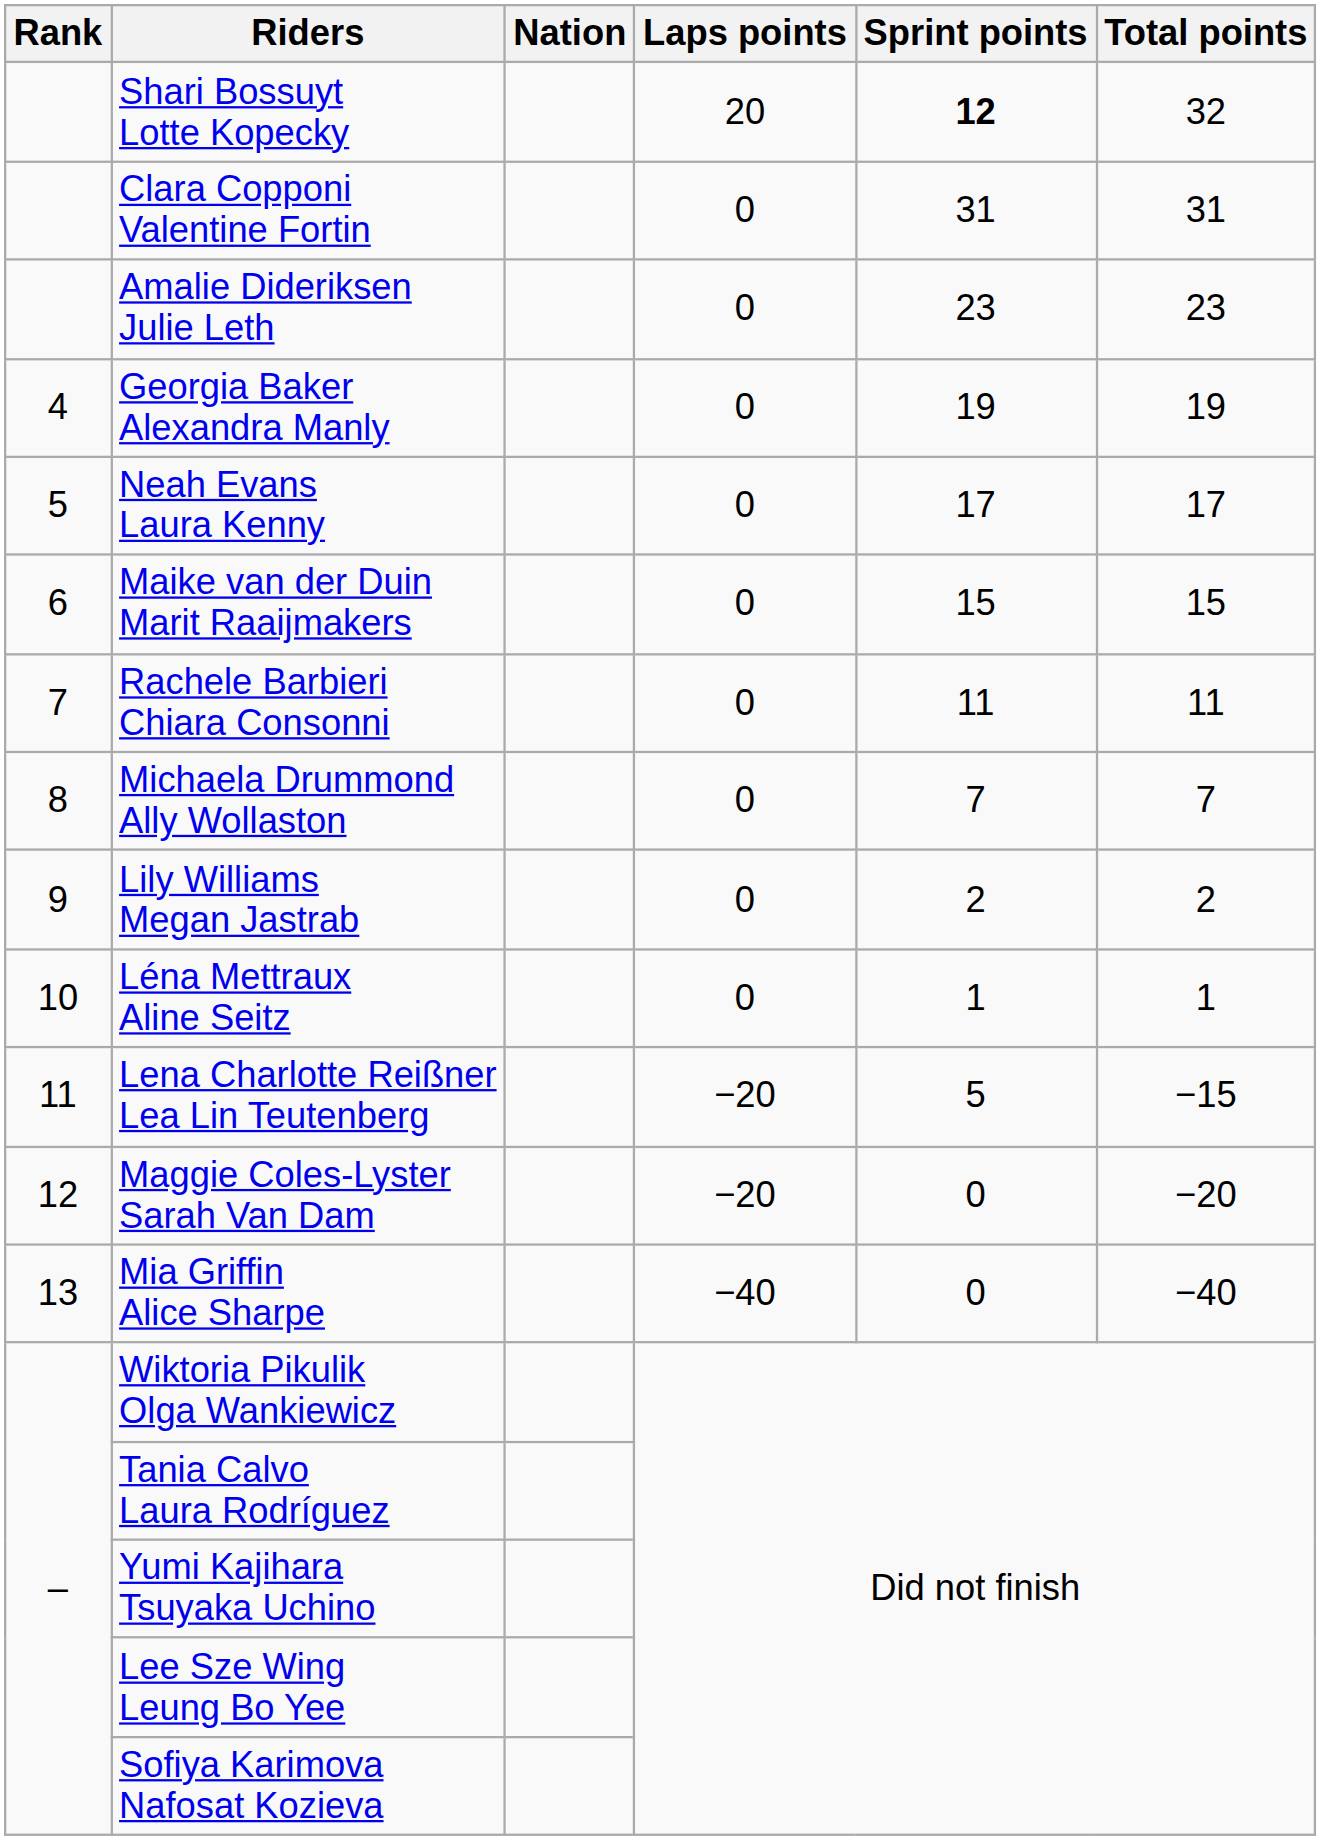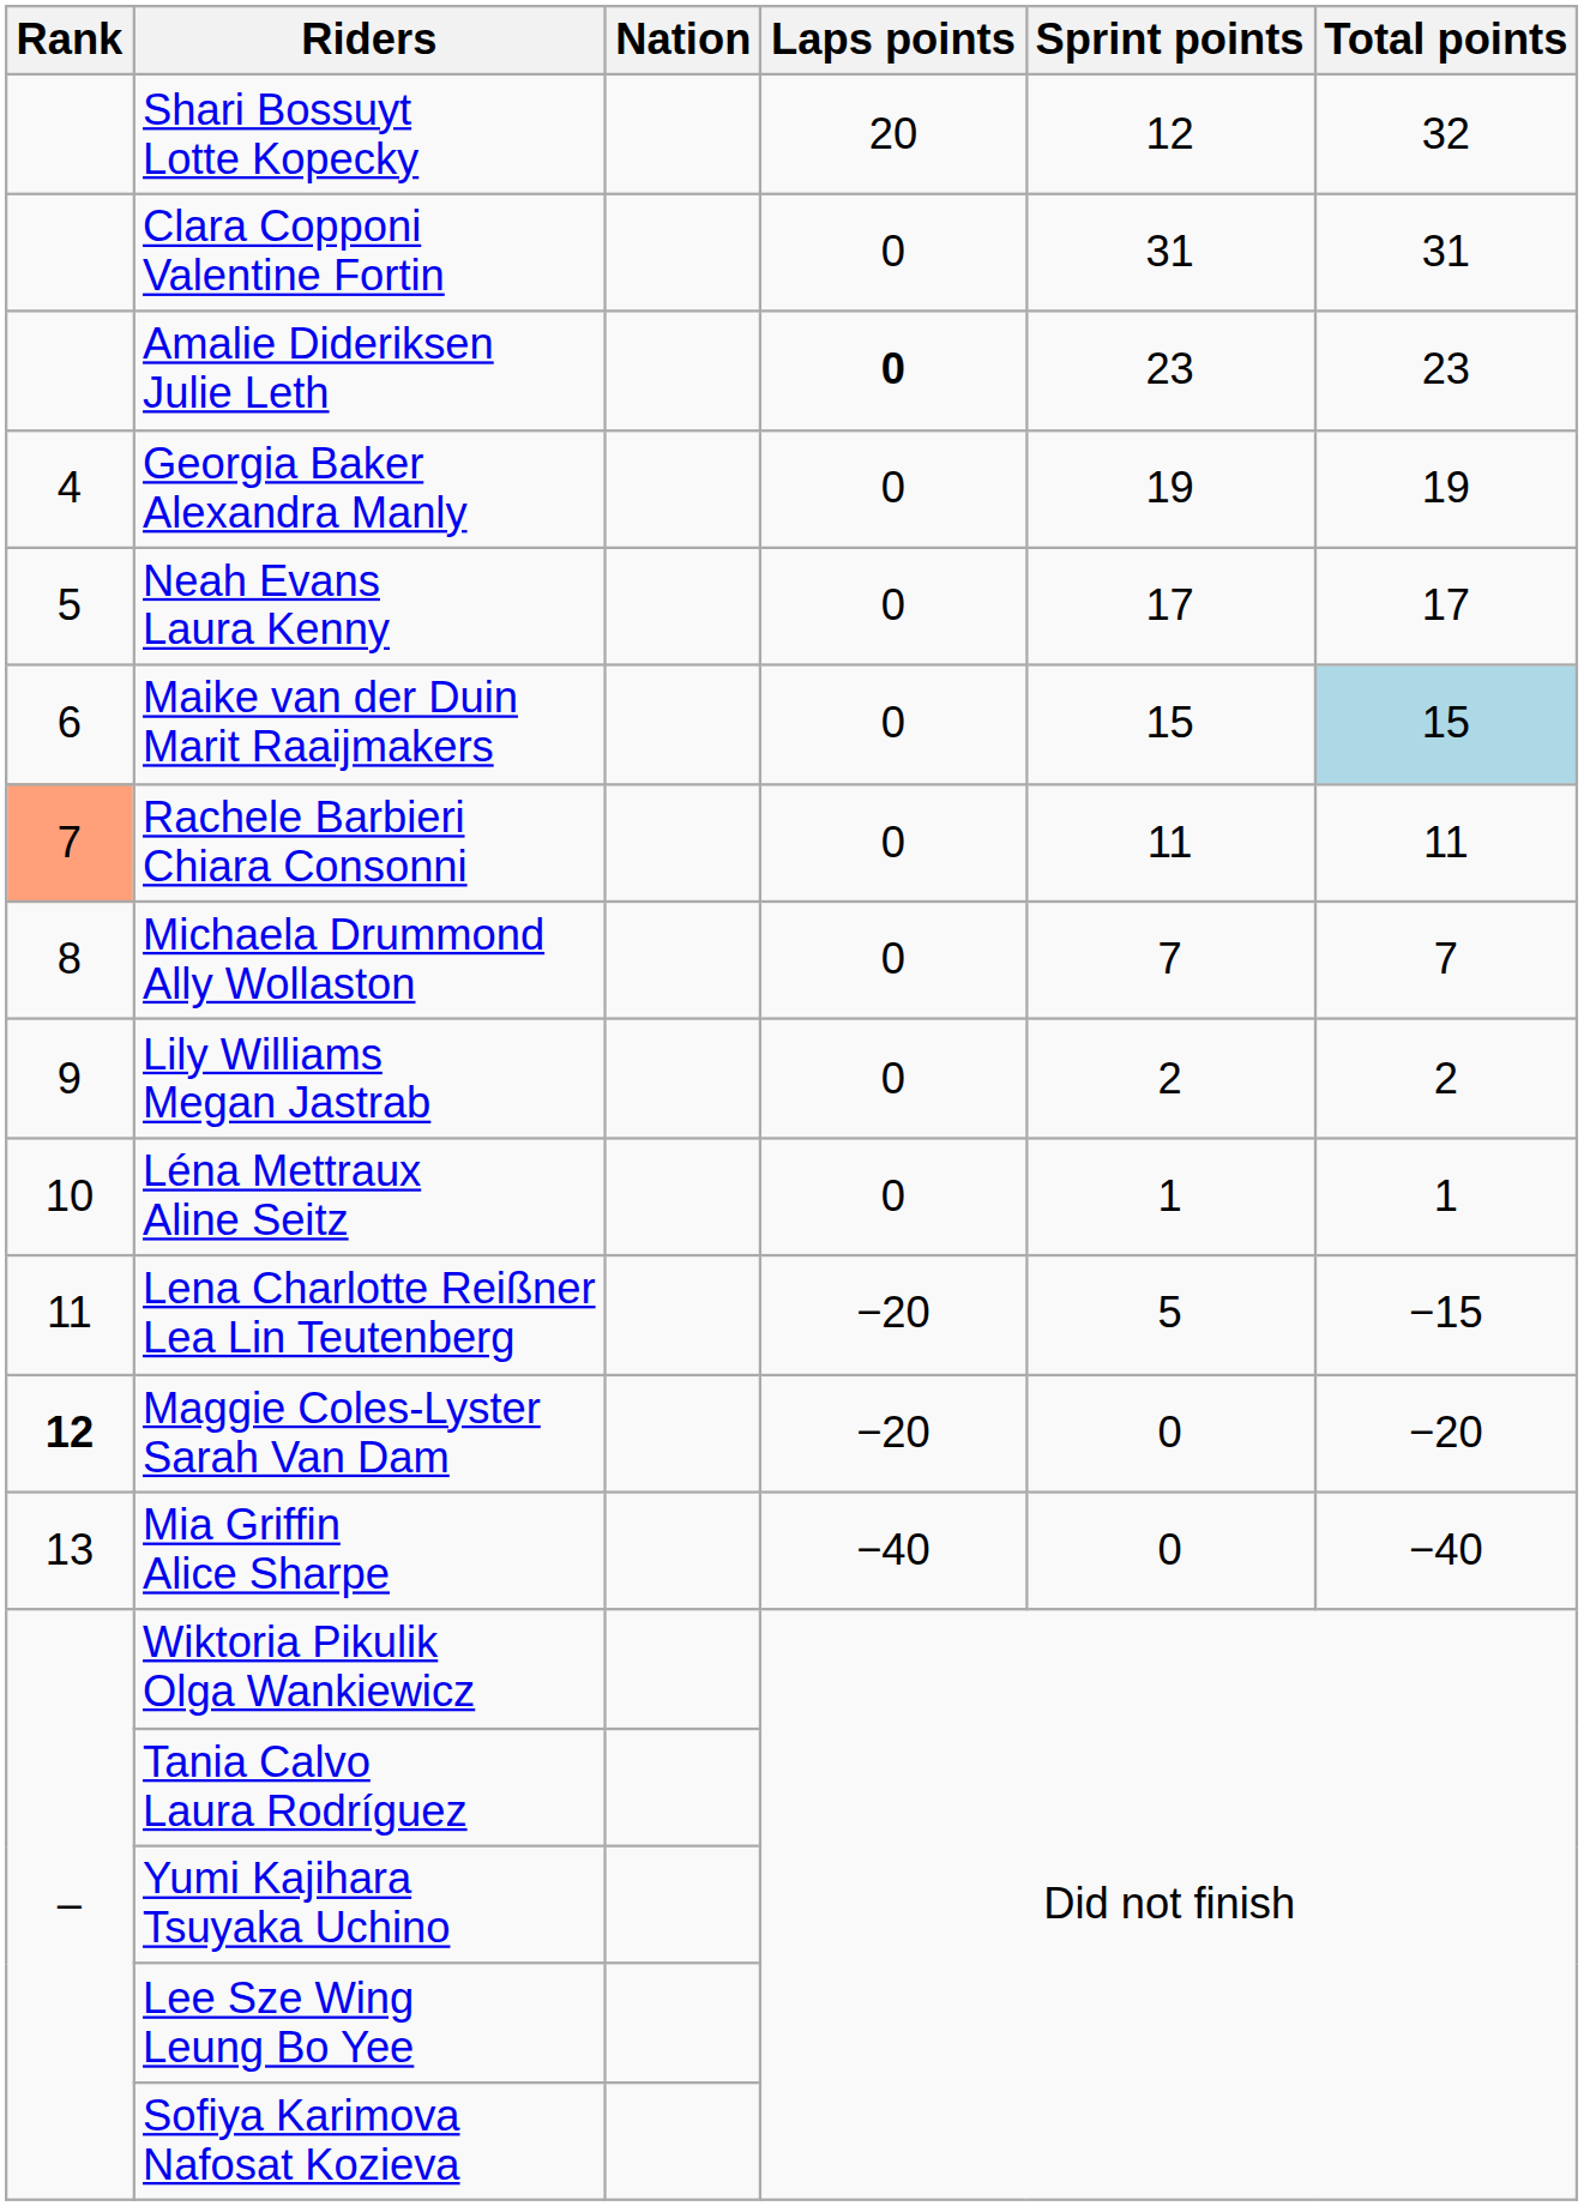Shari Bossuyt Lotte Kopecky | Sprint points: bold -> normal
Amalie Dideriksen Julie Leth | Laps points: normal -> bold
Maike van der Duin Marit Raaijmakers | Total points: no background -> lightblue background
Rachele Barbieri Chiara Consonni | Rank: no background -> lightsalmon background
Maggie Coles-Lyster Sarah Van Dam | Rank: normal -> bold
